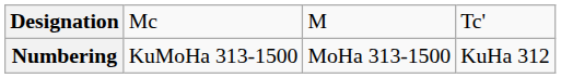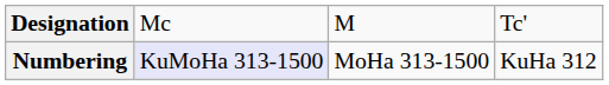Numbering | column 2: no background -> lavender background
